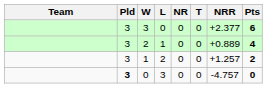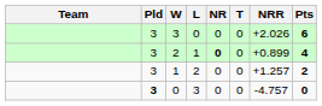row 2 | NRR: +2.377 -> +2.026
row 3 | NR: normal -> bold
row 3 | NRR: +0.889 -> +0.899
